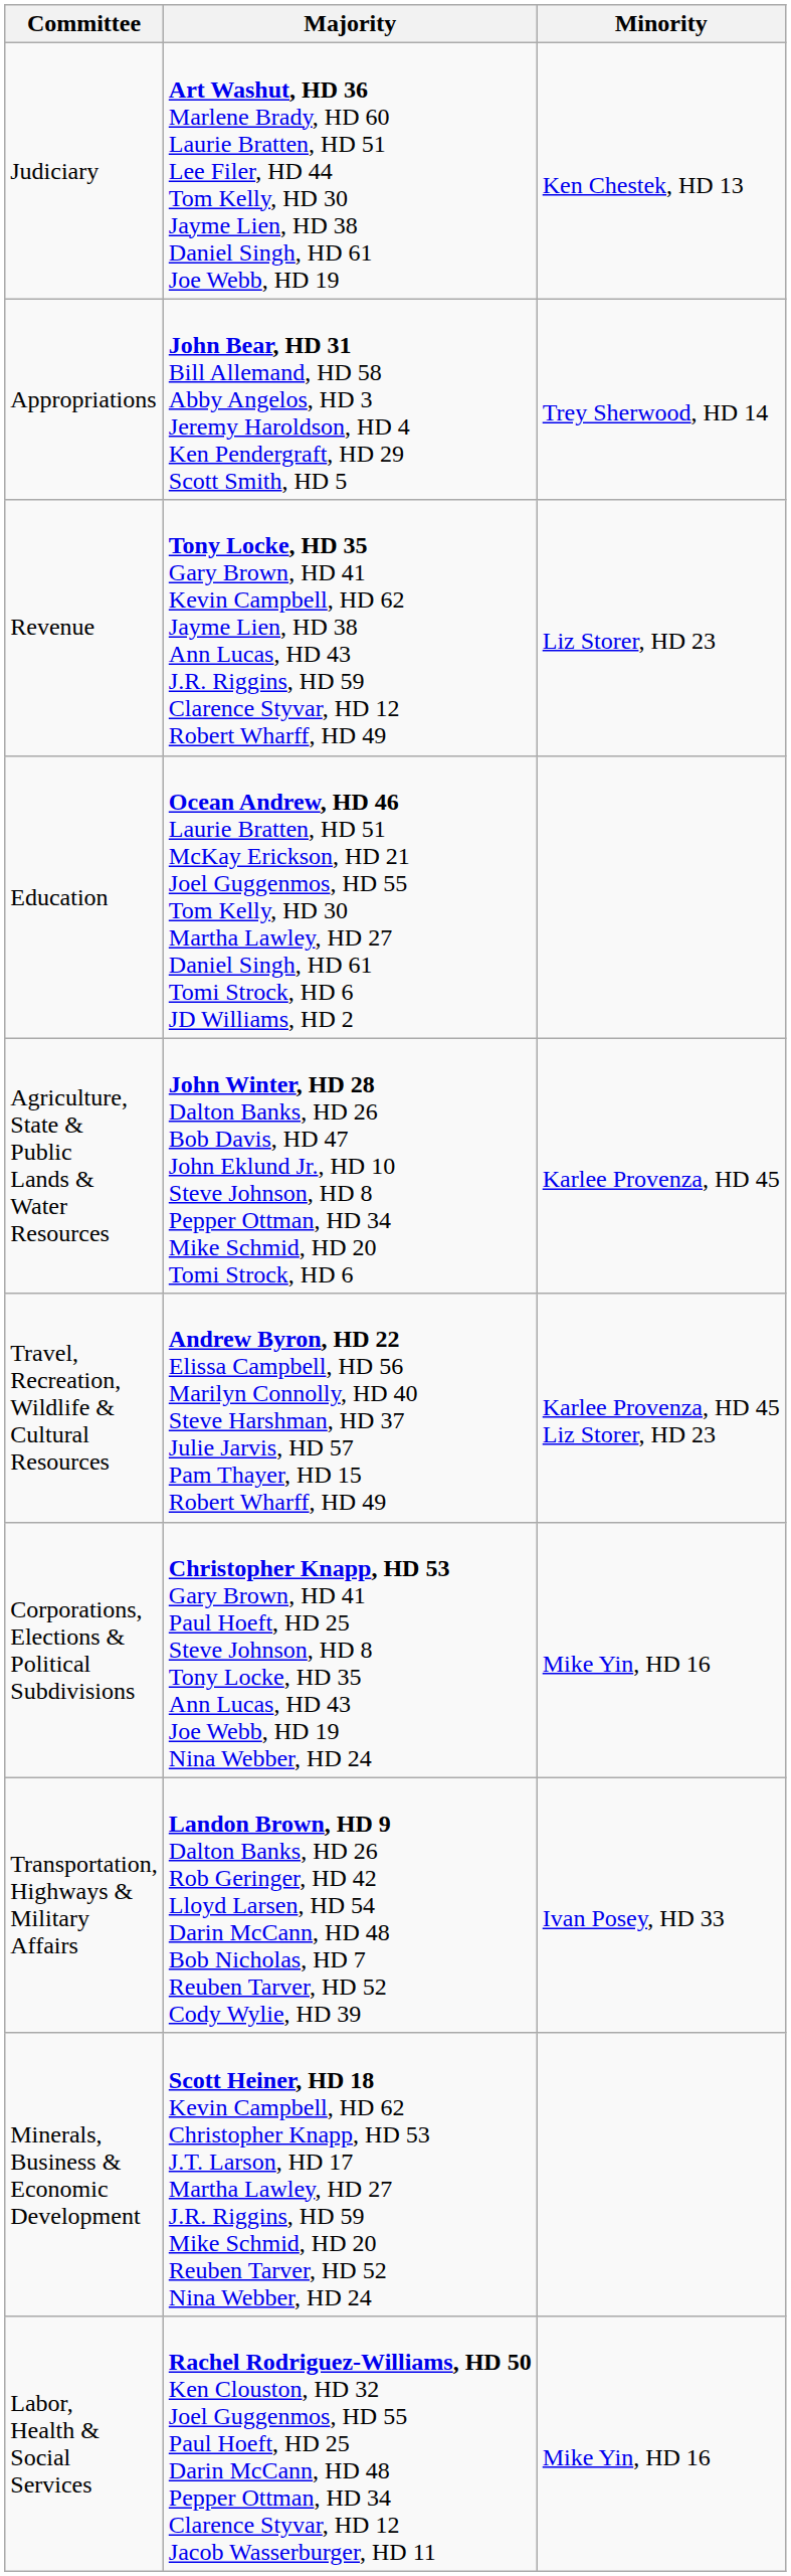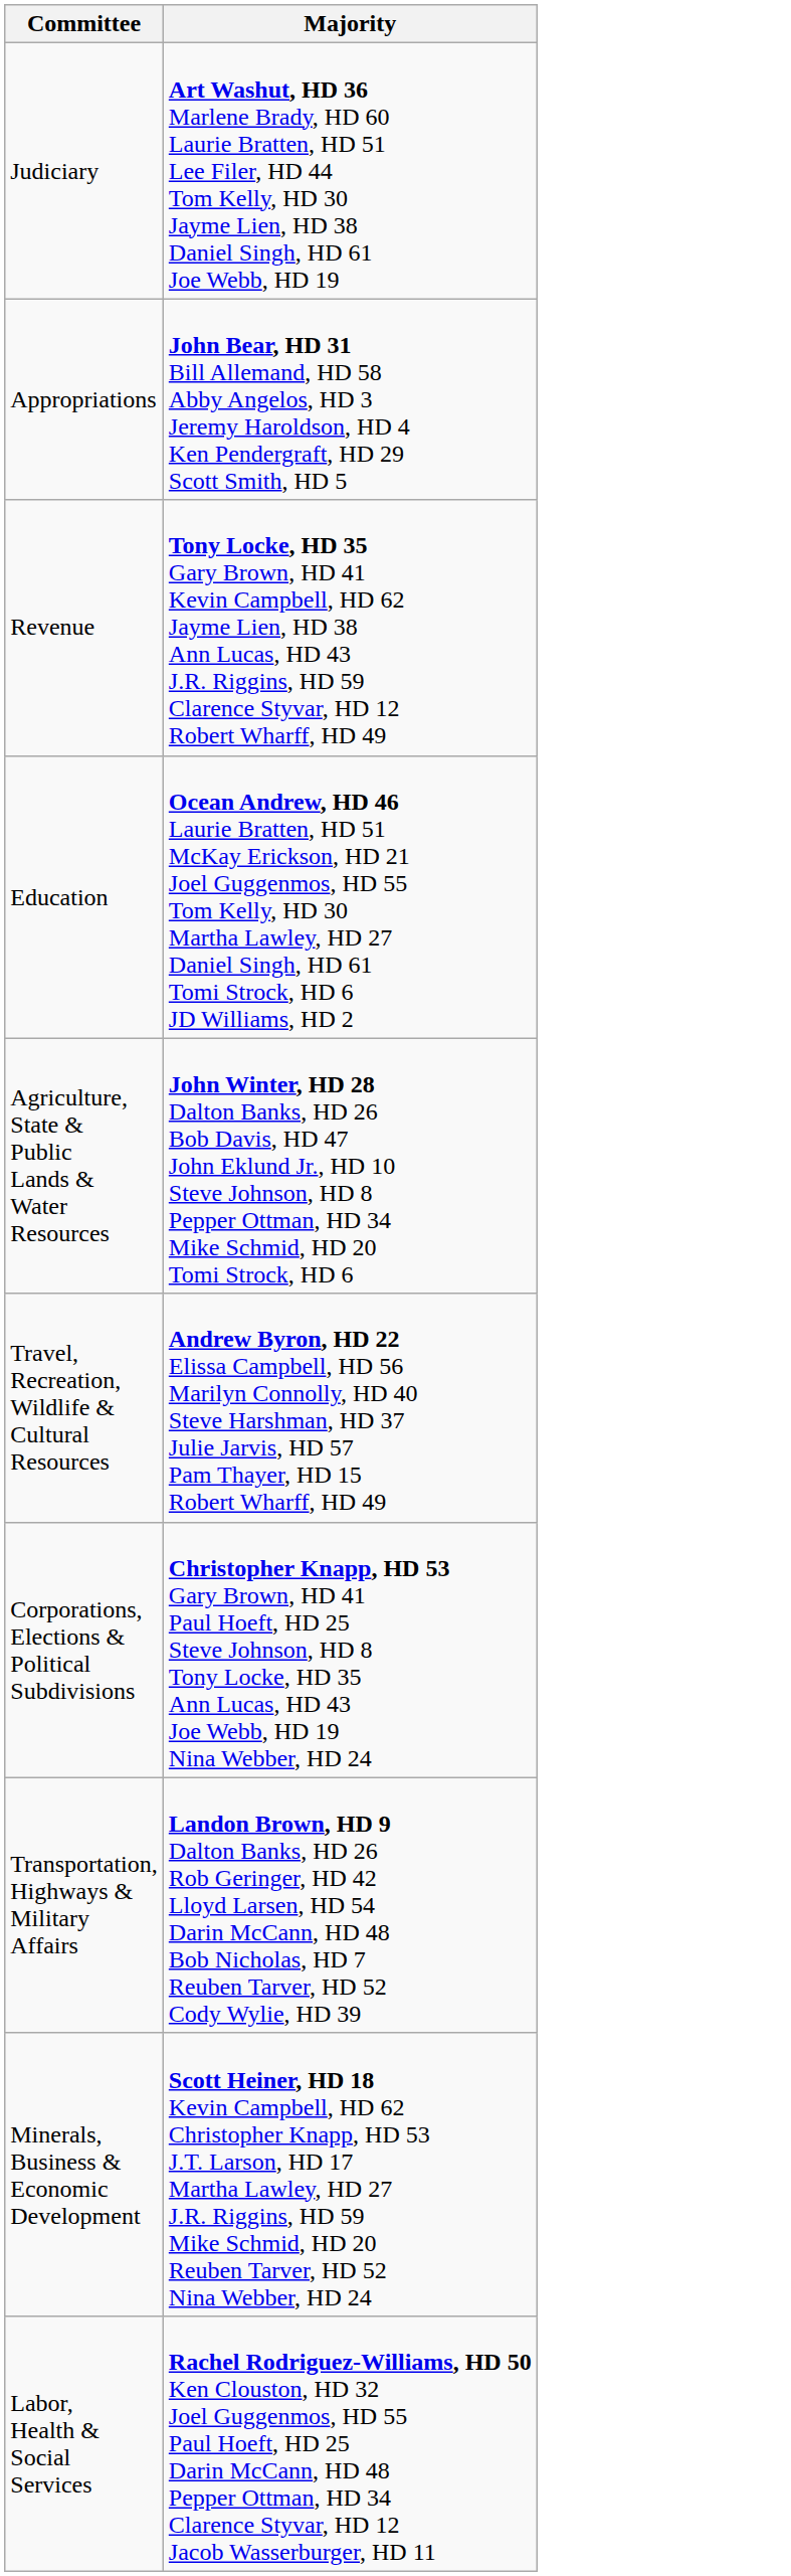- column: Minority | Ken Chestek, HD 13 | Trey Sherwood, HD 14 | Liz Storer, HD 23 | Karlee Provenza, HD 45 | Karlee Provenza, HD 45 Liz Storer, HD 23 | Mike Yin, HD 16 | Ivan Posey, HD 33 | Mike Yin, HD 16
